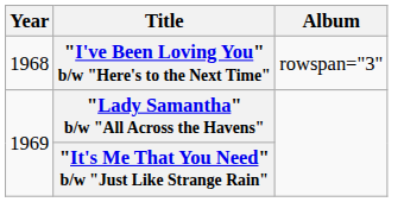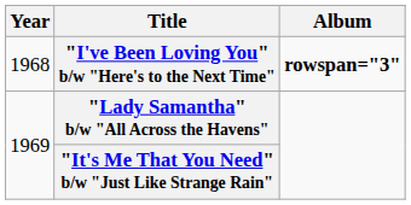"I've Been Loving You" b/w "Here's to the Next Time" | Album: normal -> bold
